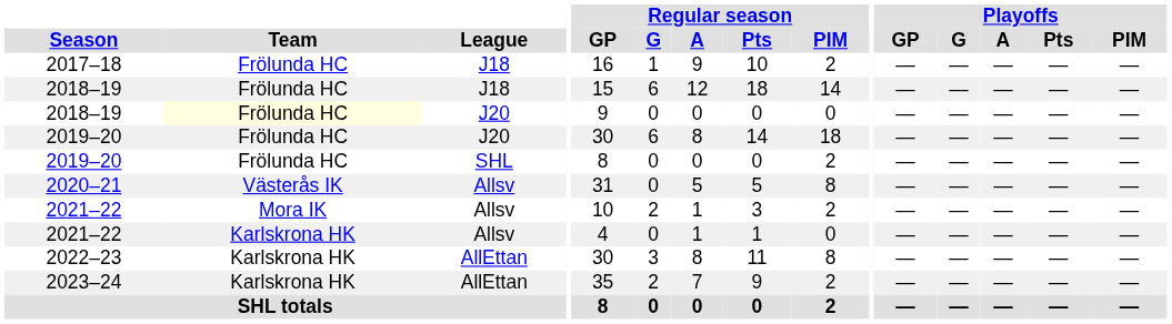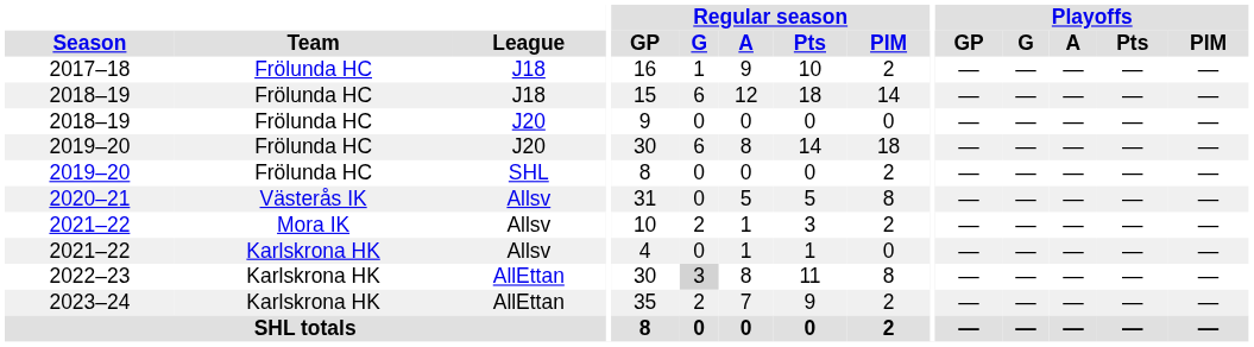2018–19 / J20 | Team: lightyellow background -> no background
2022–23 | Regular season / G: no background -> lightgrey background
